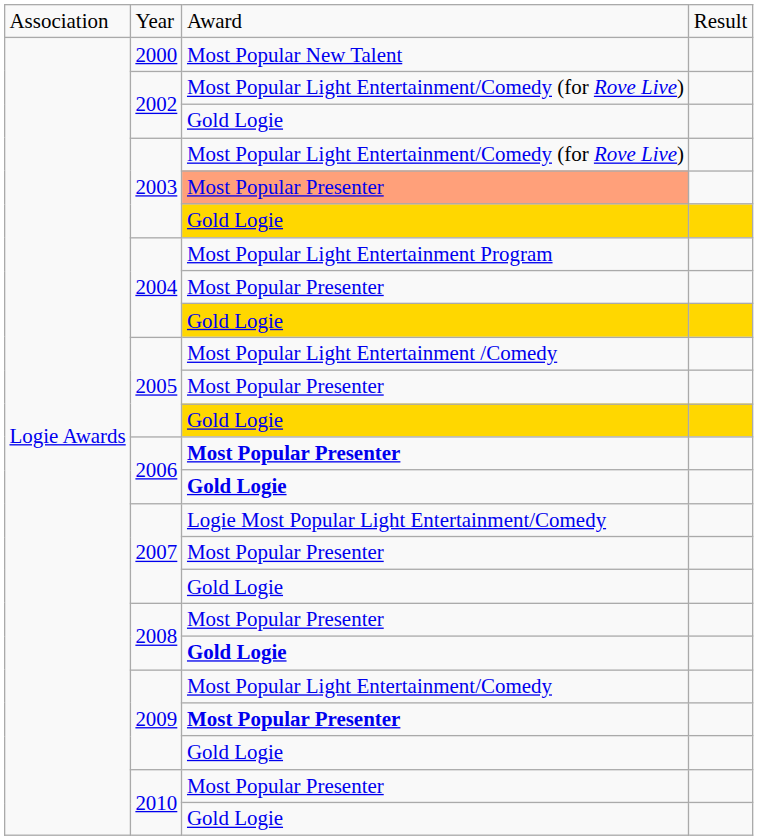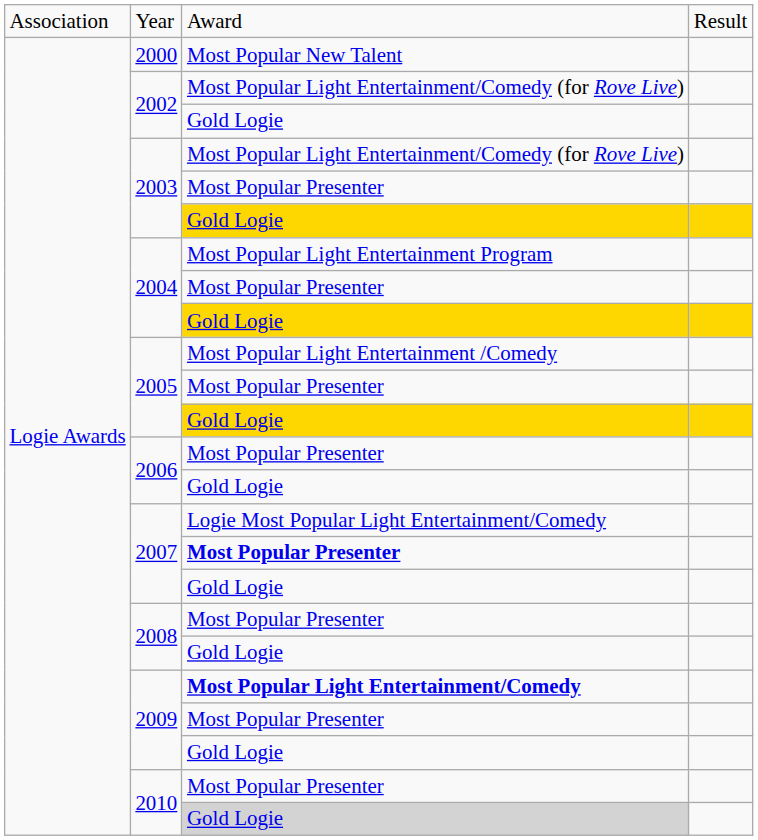2003 / Most Popular Presenter | column 3: lightsalmon background -> no background
2006 / Most Popular Presenter | column 3: bold -> normal
2006 / Gold Logie | column 3: bold -> normal
2007 / Most Popular Presenter | column 3: normal -> bold
2008 / Gold Logie | column 3: bold -> normal
2009 / Most Popular Light Entertainment/Comedy | column 3: normal -> bold
2009 / Most Popular Presenter | column 3: bold -> normal
2010 / Gold Logie | column 3: no background -> lightgrey background
